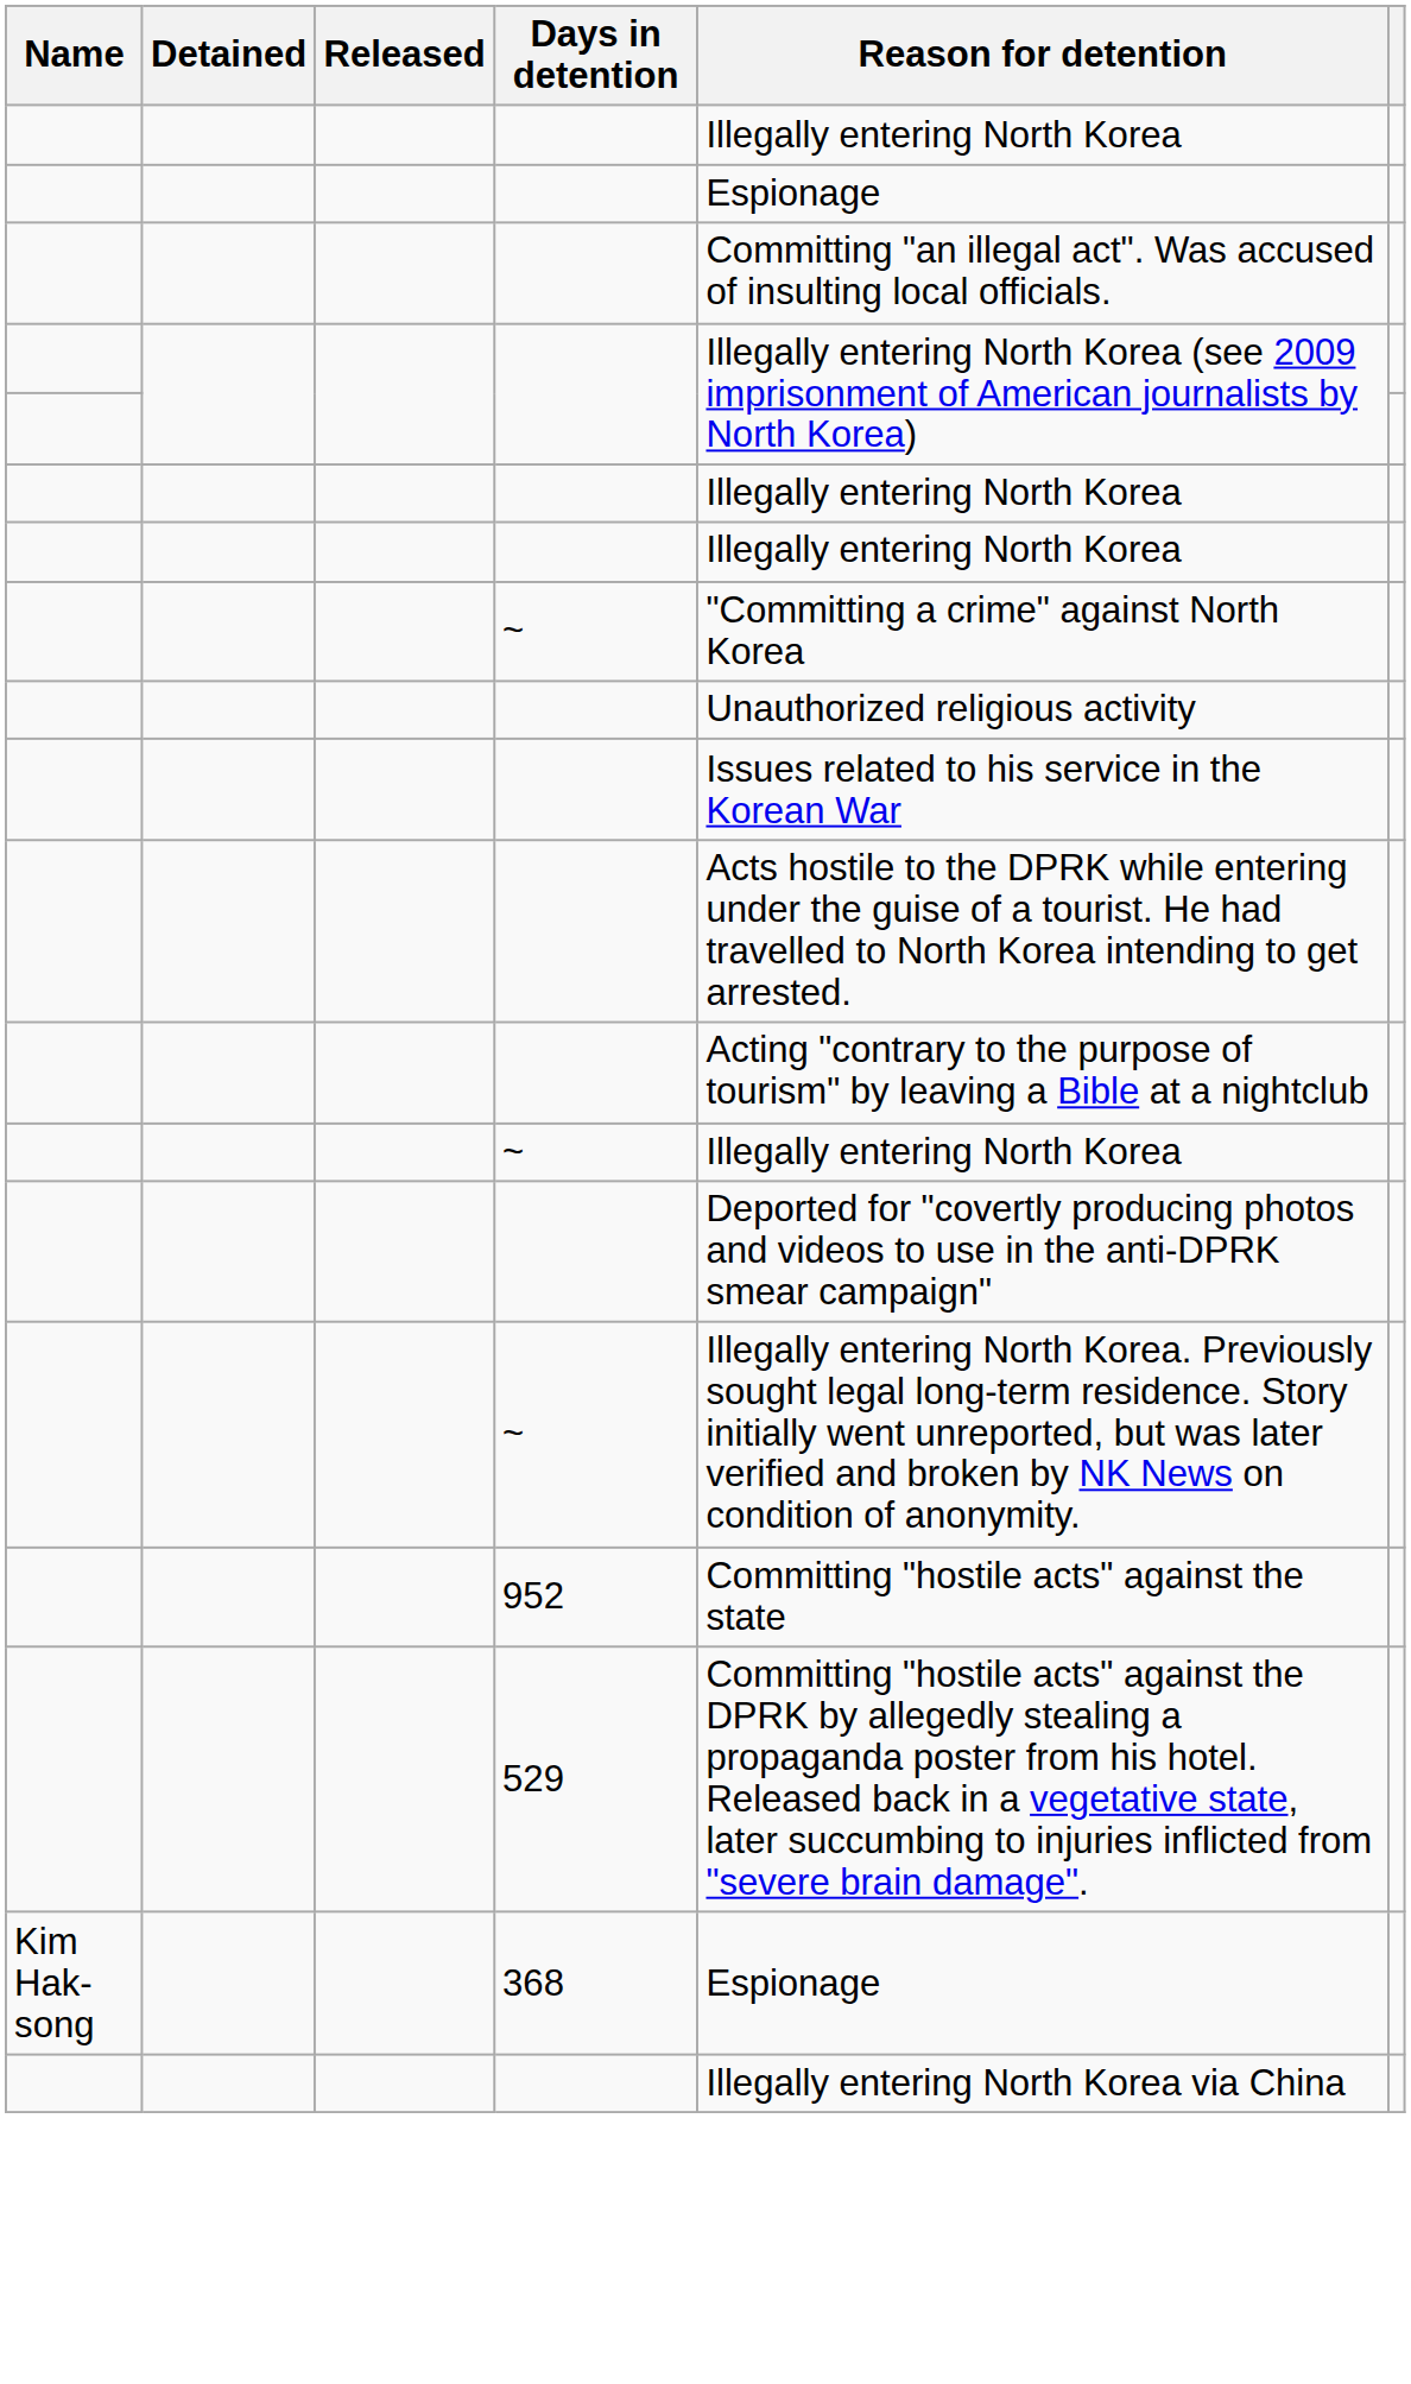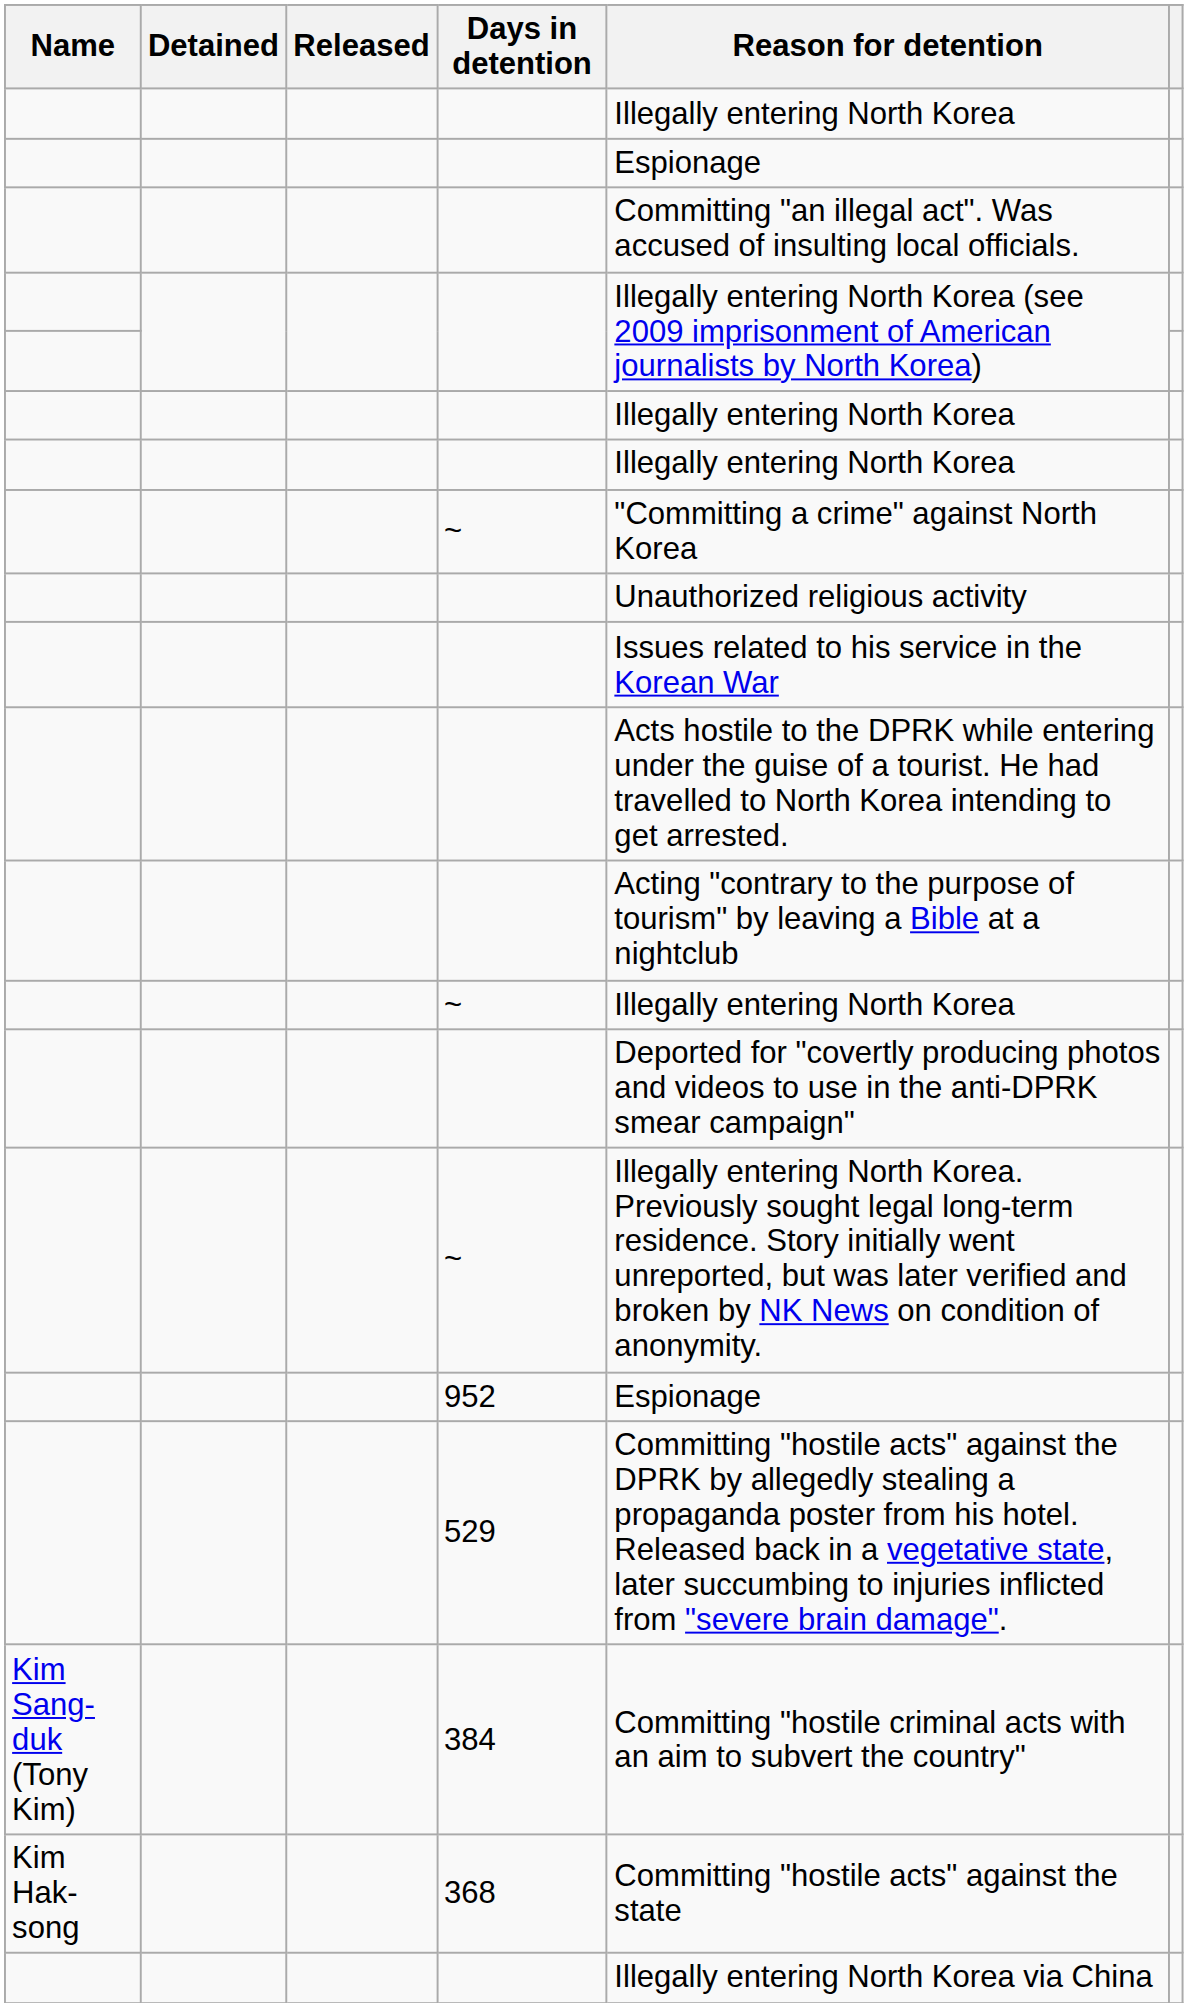952 | Reason for detention: Committing "hostile acts" against the state -> Espionage
+ row: Kim Sang-duk (Tony Kim) | 384 | Committing "hostile criminal acts with an aim to subvert the country"
368 | Reason for detention: Espionage -> Committing "hostile acts" against the state
